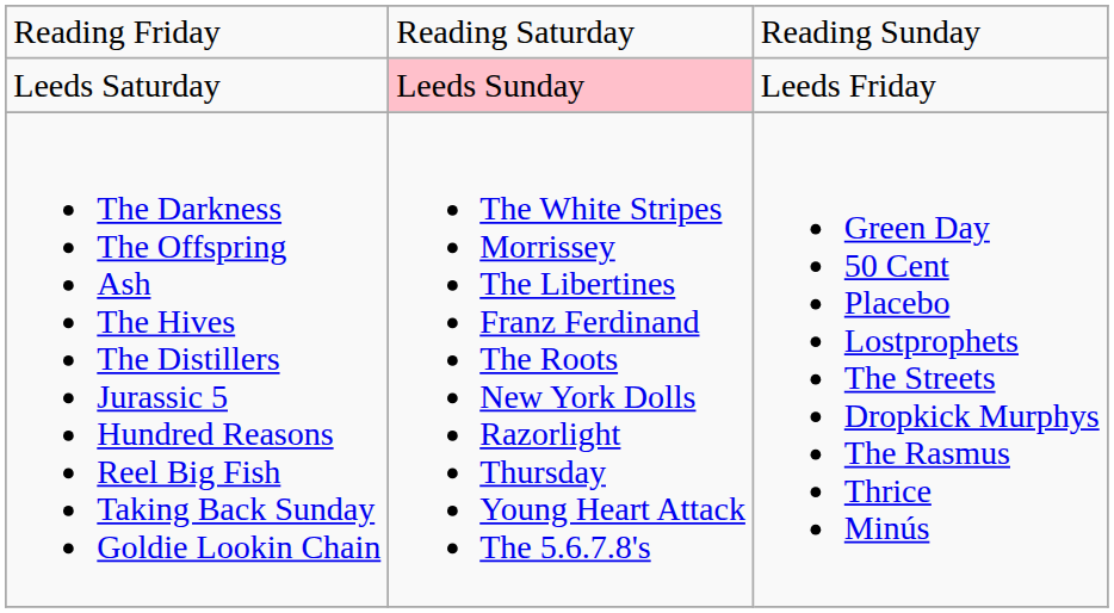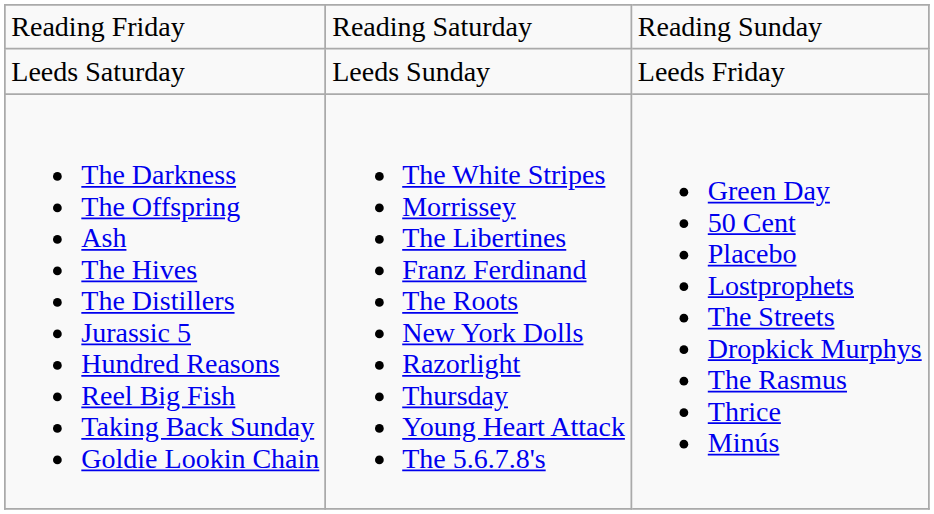Leeds Saturday | column 2: pink background -> no background
